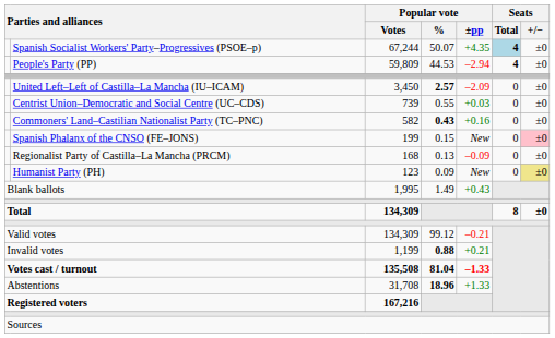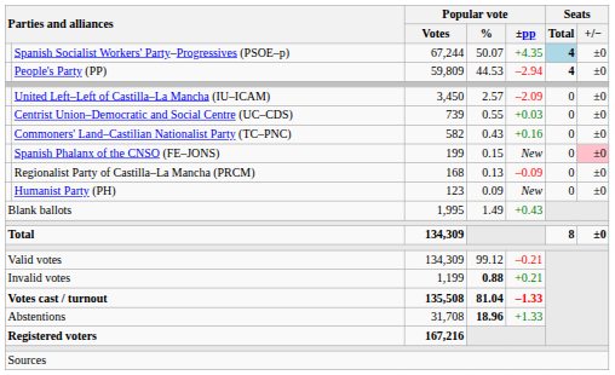United Left–Left of Castilla–La Mancha (IU–ICAM) | Popular vote / %: bold -> normal
Commoners' Land–Castilian Nationalist Party (TC–PNC) | Popular vote / %: bold -> normal
Humanist Party (PH) | Seats / +/−: khaki background -> no background
